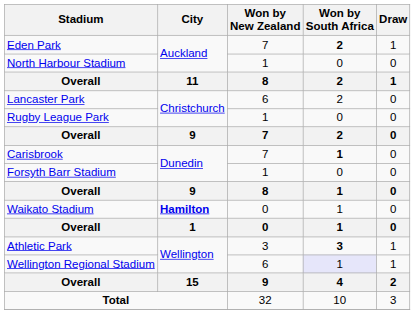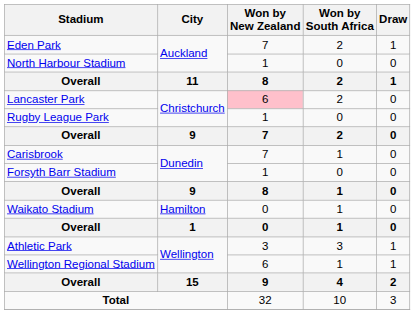Eden Park | Won by South Africa: bold -> normal
Lancaster Park | Won by New Zealand: no background -> pink background
Carisbrook | Won by South Africa: bold -> normal
Waikato Stadium | City: bold -> normal
Athletic Park | Won by South Africa: bold -> normal
Wellington Regional Stadium | Won by South Africa: lavender background -> no background
